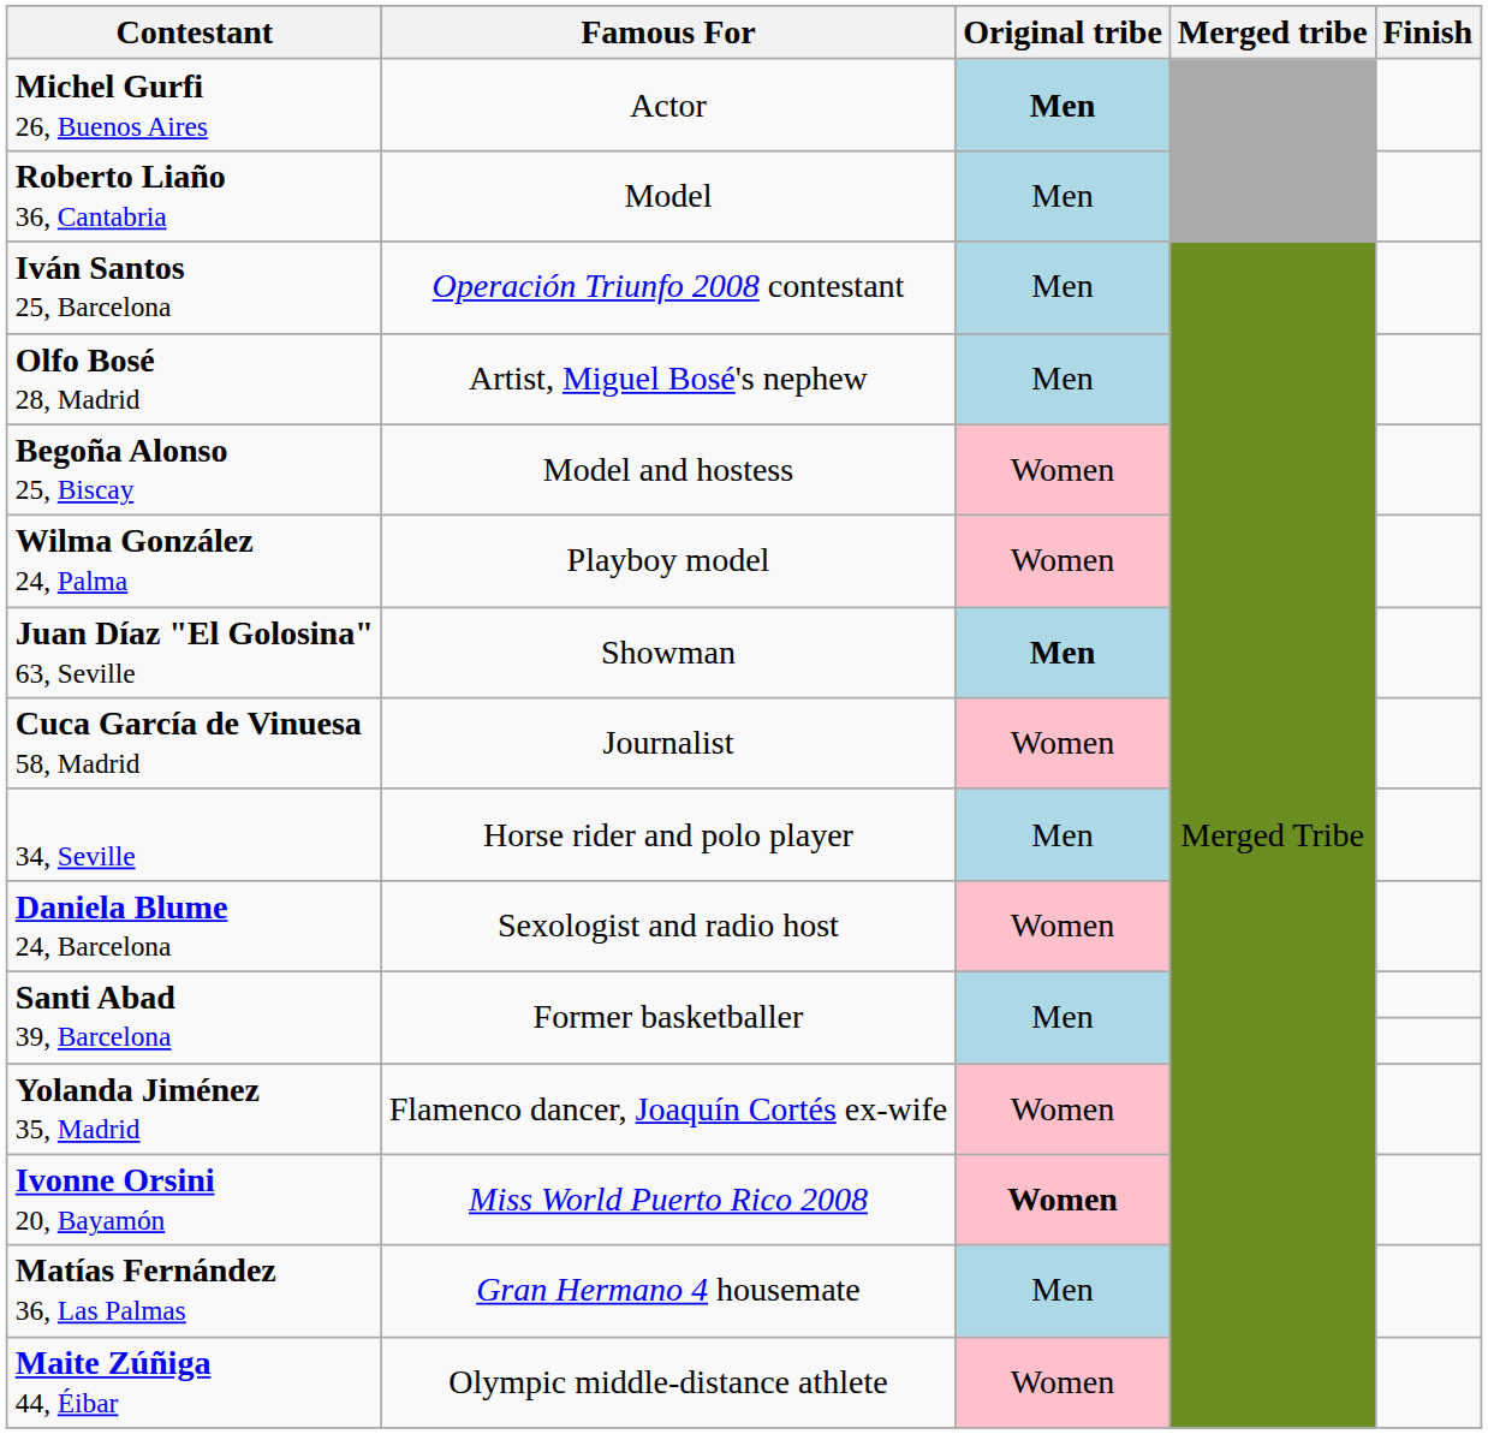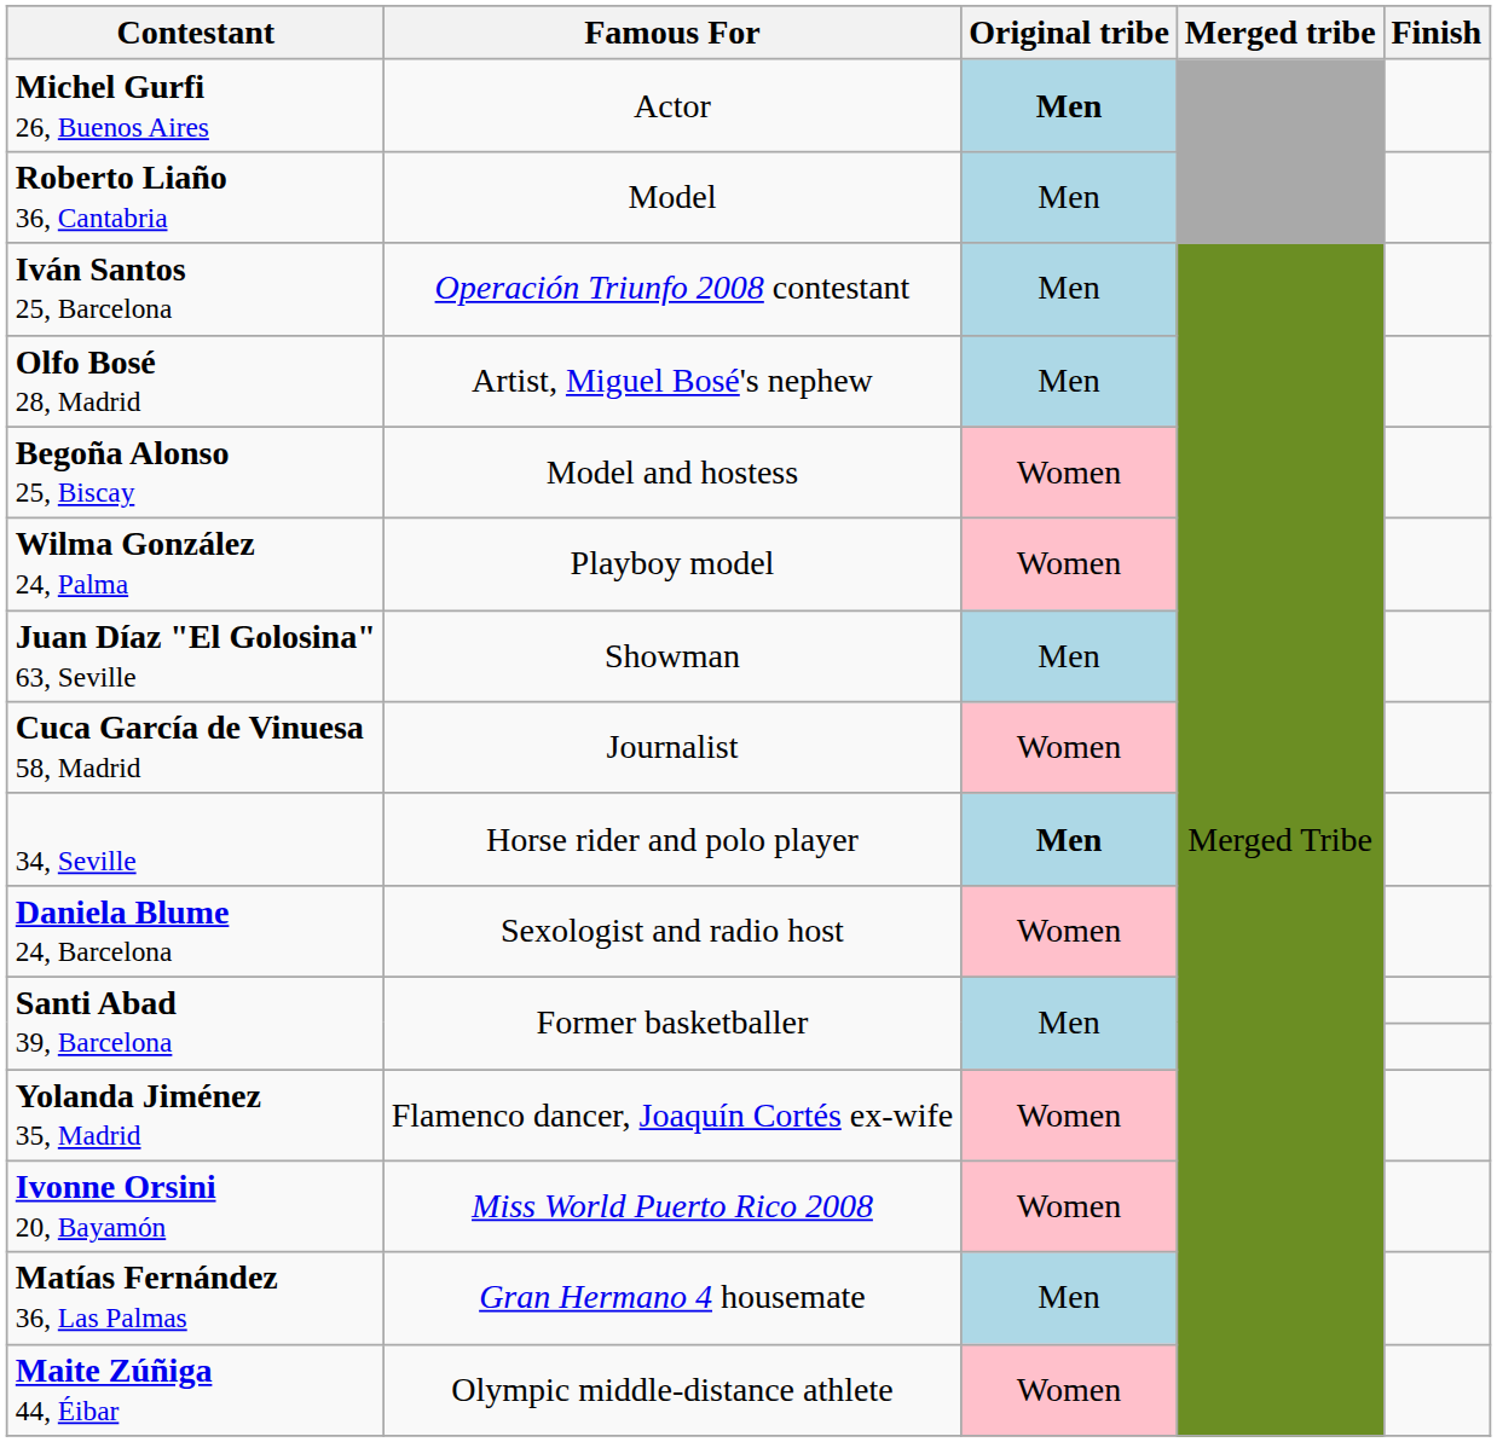Juan Díaz "El Golosina" 63, Seville | Original tribe: bold -> normal
34, Seville | Original tribe: normal -> bold
Ivonne Orsini 20, Bayamón | Original tribe: bold -> normal
